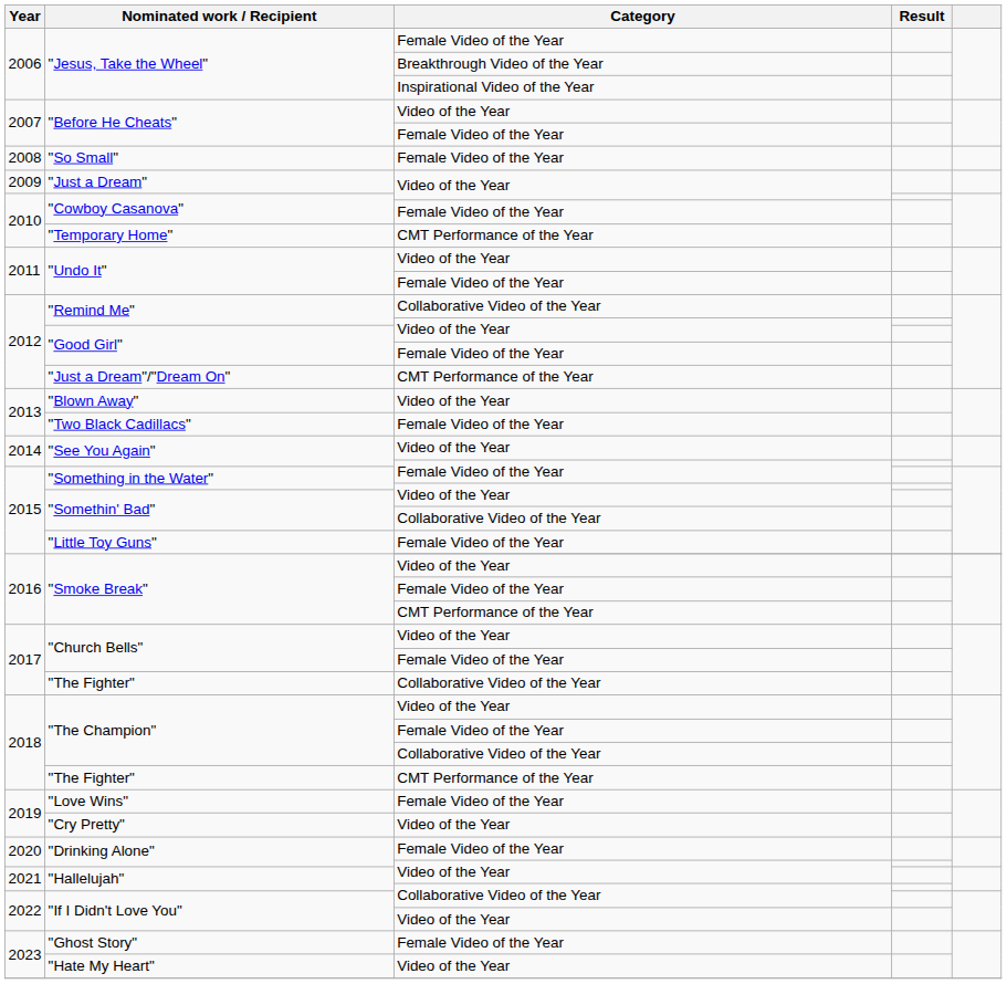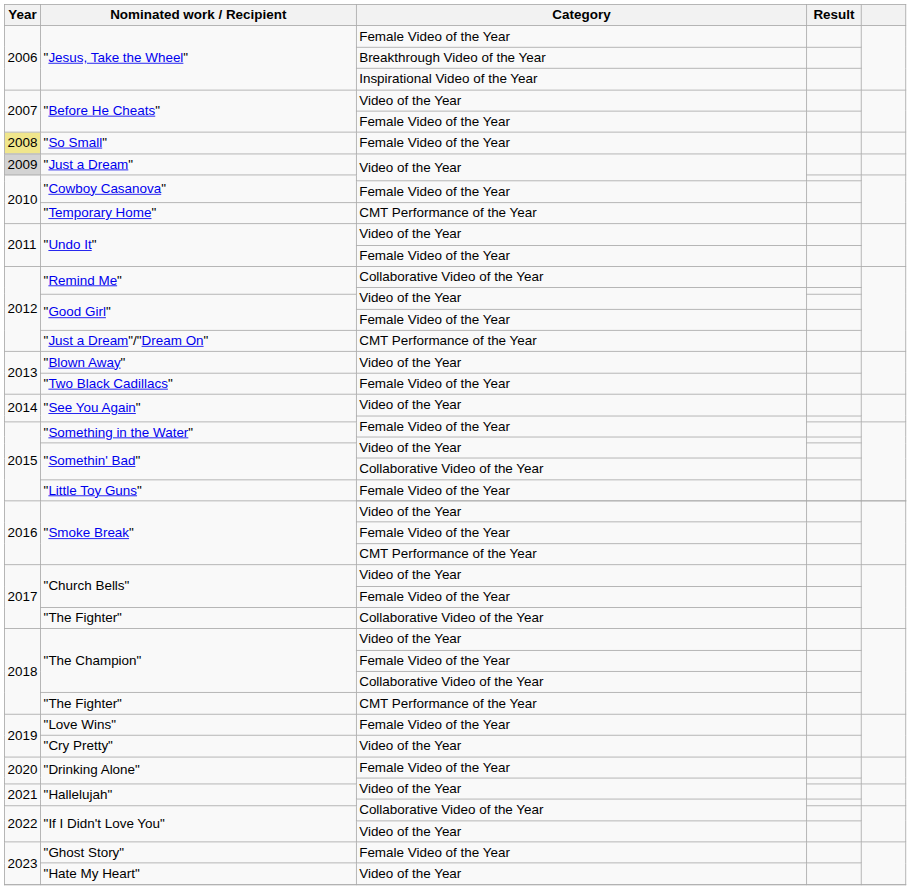"So Small" | Year: no background -> khaki background
"Just a Dream" | Year: no background -> lightgrey background
